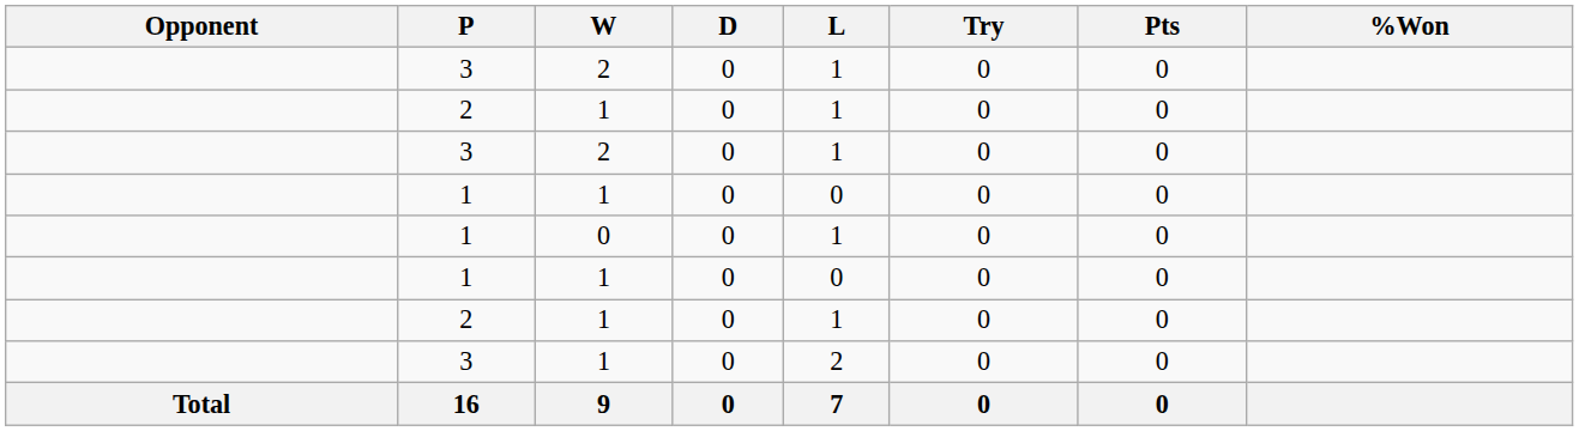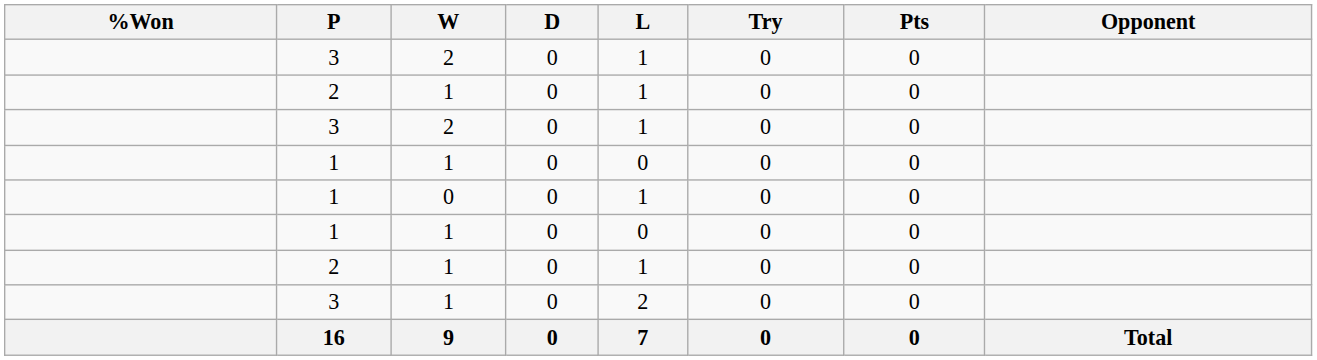columns swapped: Opponent <-> %Won
